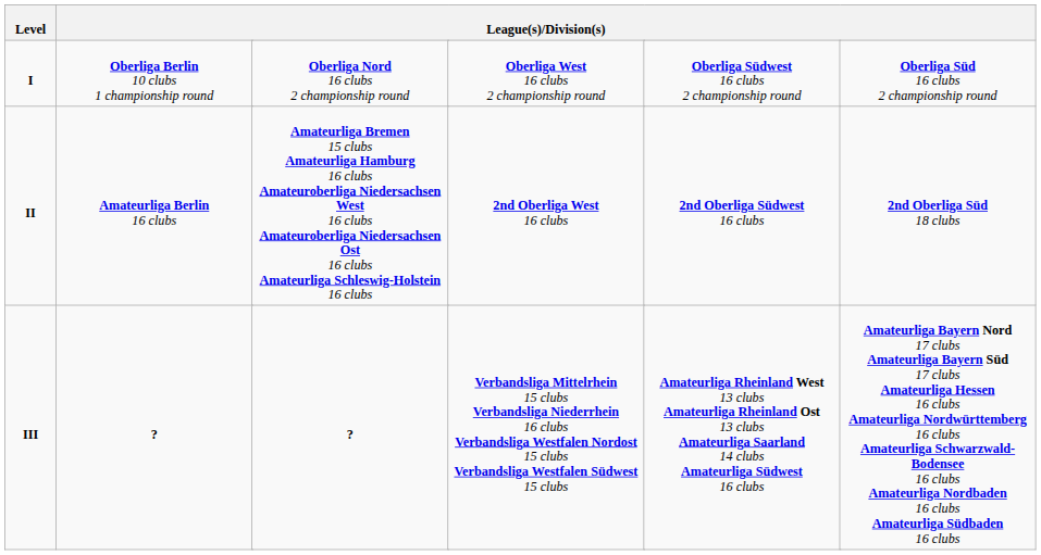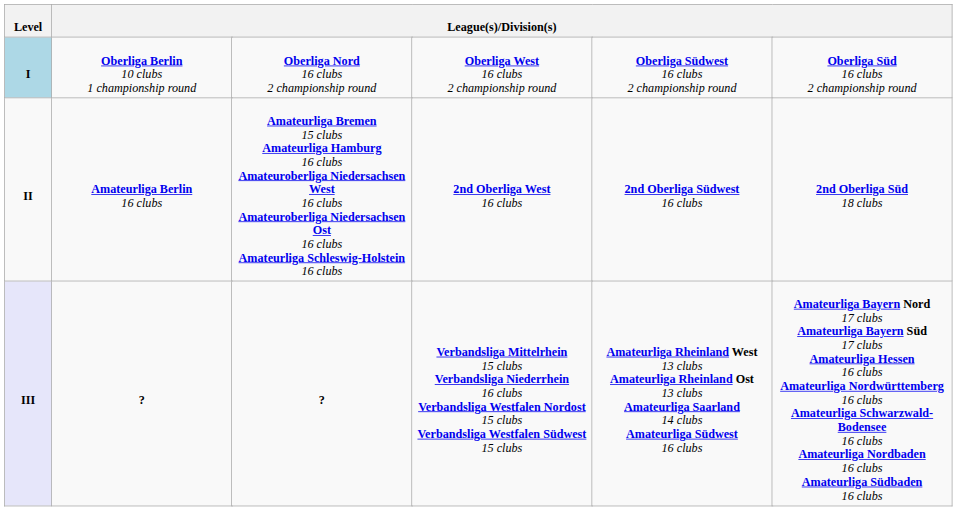I | Level: no background -> lightblue background
III | Level: no background -> lavender background
